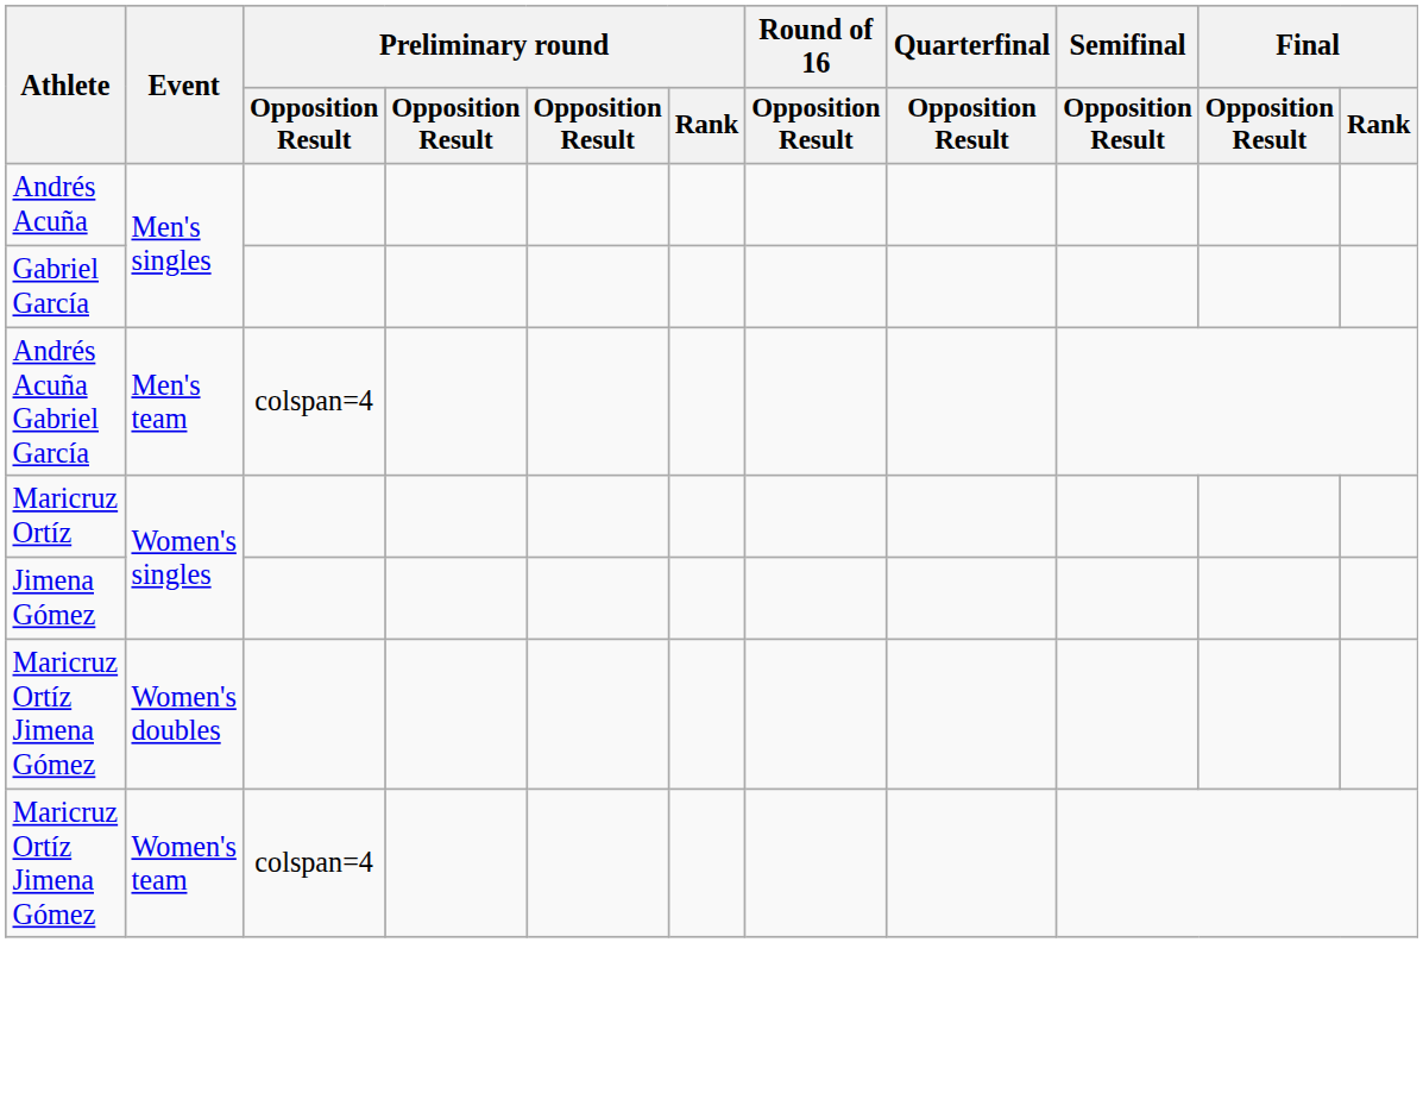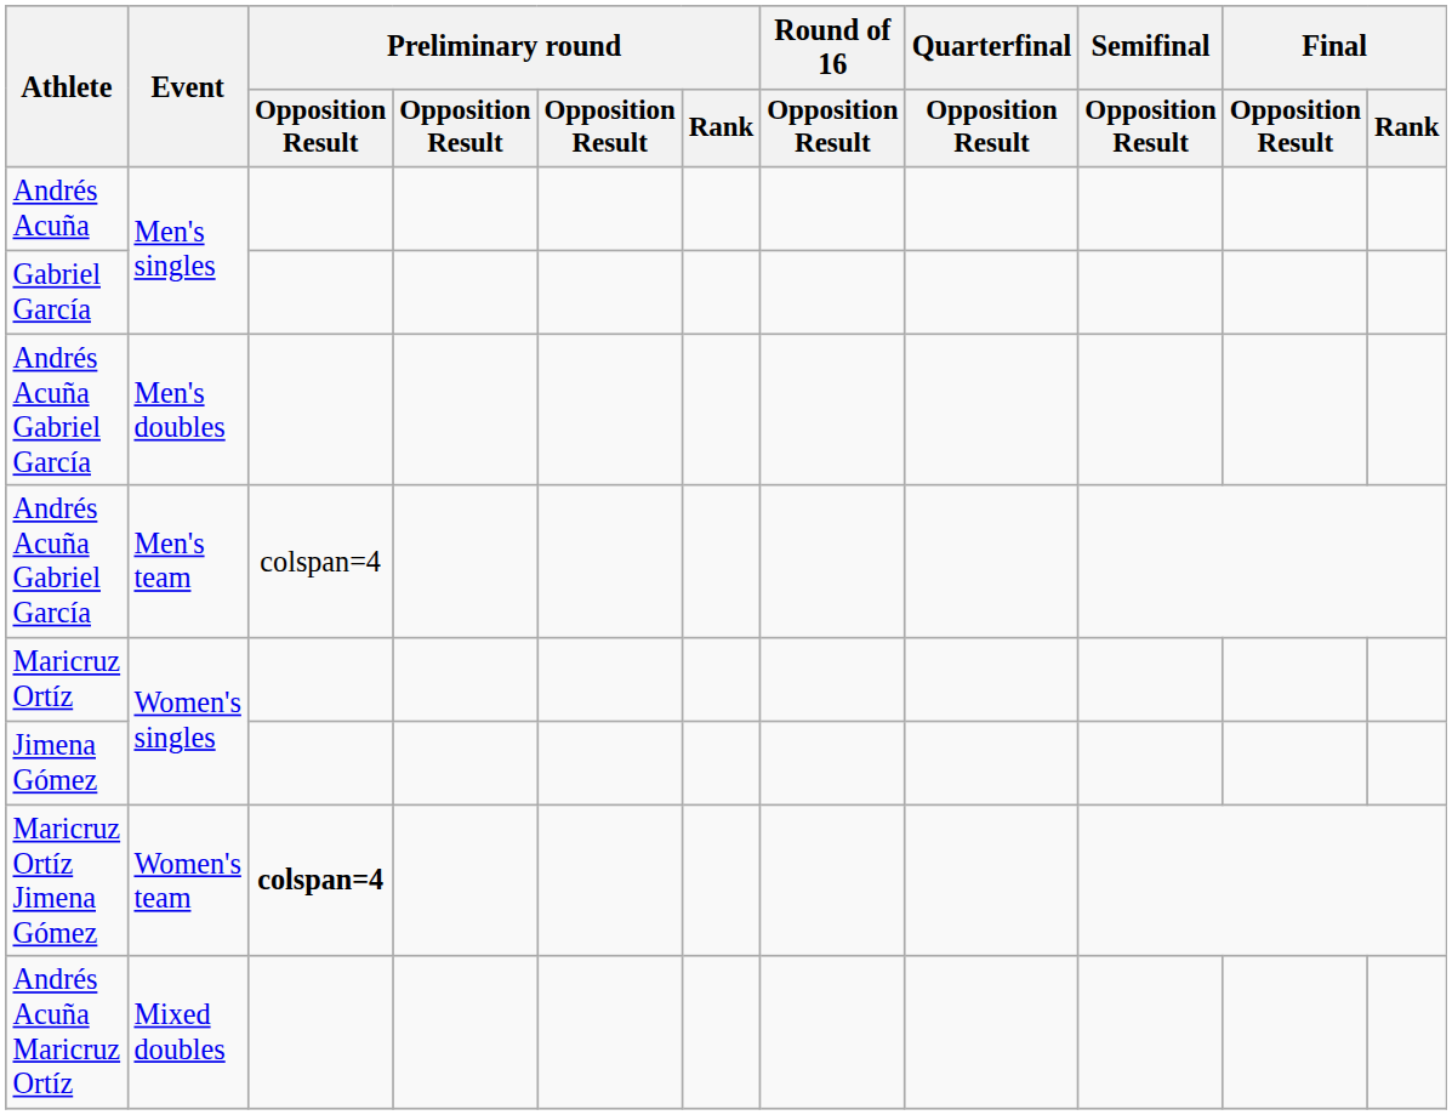+ row: Andrés Acuña Gabriel García | Men's doubles
- row: Maricruz Ortíz Jimena Gómez | Women's doubles
Maricruz Ortíz Jimena Gómez / Women's team | column 3: normal -> bold
+ row: Andrés Acuña Maricruz Ortíz | Mixed doubles
